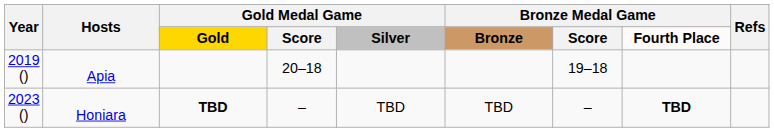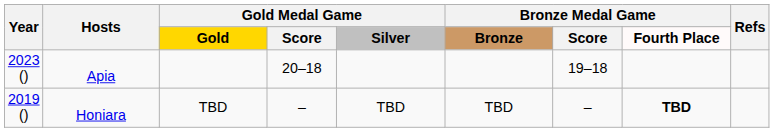Apia | Year: 2019 () -> 2023 ()
Honiara | Year: 2023 () -> 2019 ()
Honiara | Gold Medal Game / Gold: bold -> normal
